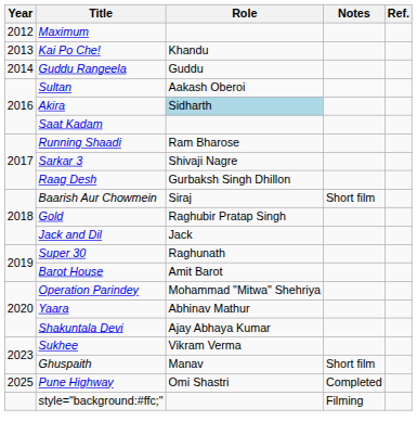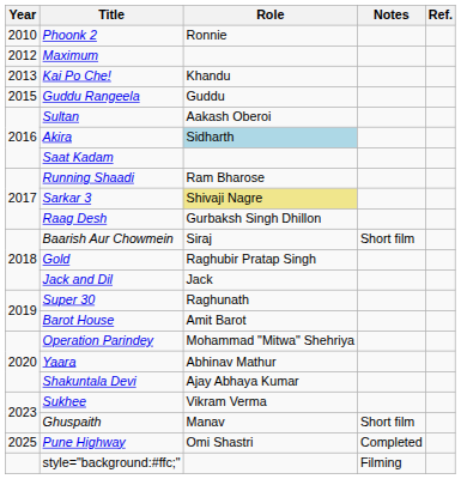+ row: 2010 | Phoonk 2 | Ronnie
Guddu Rangeela | Year: 2014 -> 2015
Sarkar 3 | Role: no background -> khaki background
